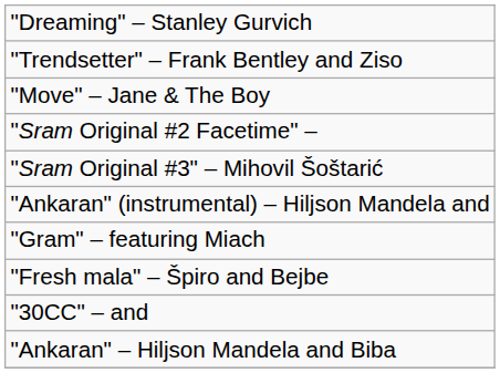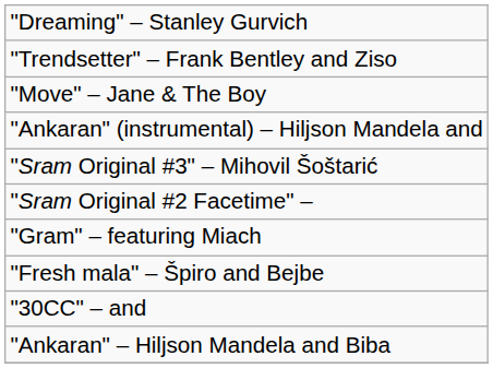row 4 | column 1: "Sram Original #2 Facetime" – -> "Ankaran" (instrumental) – Hiljson Mandela and
row 6 | column 1: "Ankaran" (instrumental) – Hiljson Mandela and -> "Sram Original #2 Facetime" –
